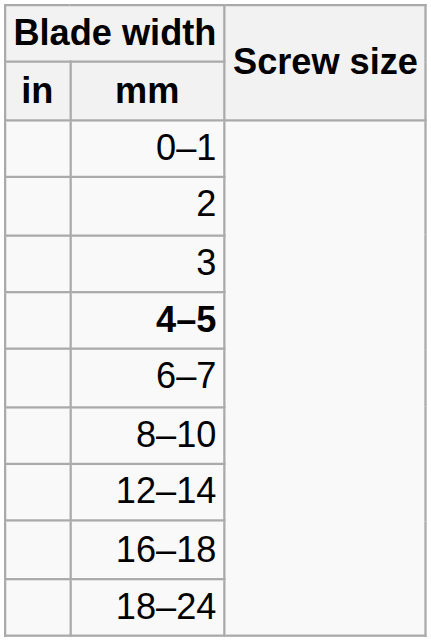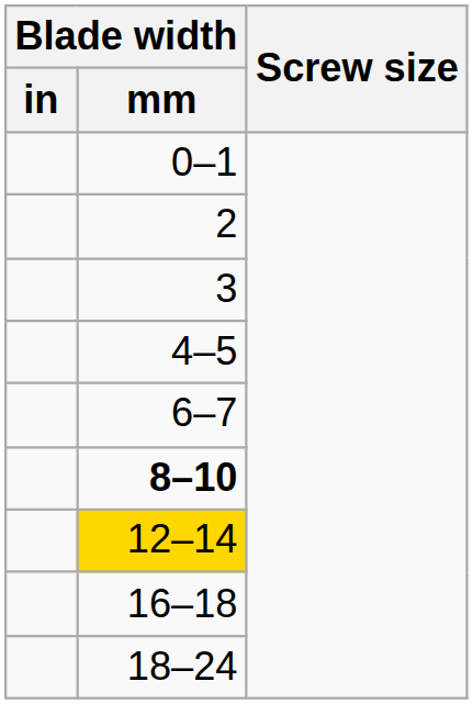4–5 | Blade width / mm: bold -> normal
8–10 | Blade width / mm: normal -> bold
12–14 | Blade width / mm: no background -> gold background
